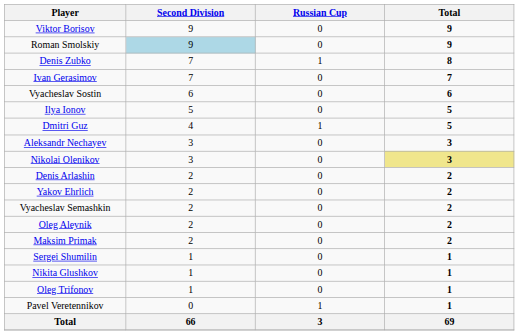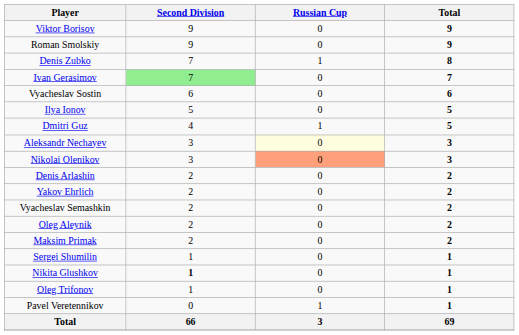Roman Smolskiy | Second Division: lightblue background -> no background
Ivan Gerasimov | Second Division: no background -> lightgreen background
Aleksandr Nechayev | Russian Cup: no background -> lightyellow background
Nikolai Olenikov | Russian Cup: no background -> lightsalmon background
Nikolai Olenikov | Total: khaki background -> no background
Nikita Glushkov | Second Division: normal -> bold
